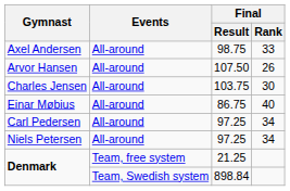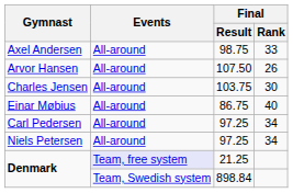Denmark / 21.25 | Events: no background -> lavender background
